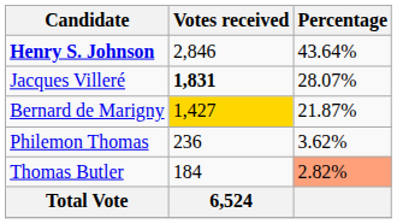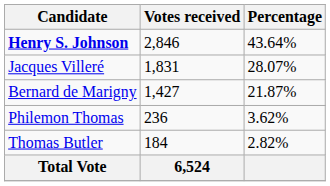Jacques Villeré | Votes received: bold -> normal
Bernard de Marigny | Votes received: gold background -> no background
Thomas Butler | Percentage: lightsalmon background -> no background
